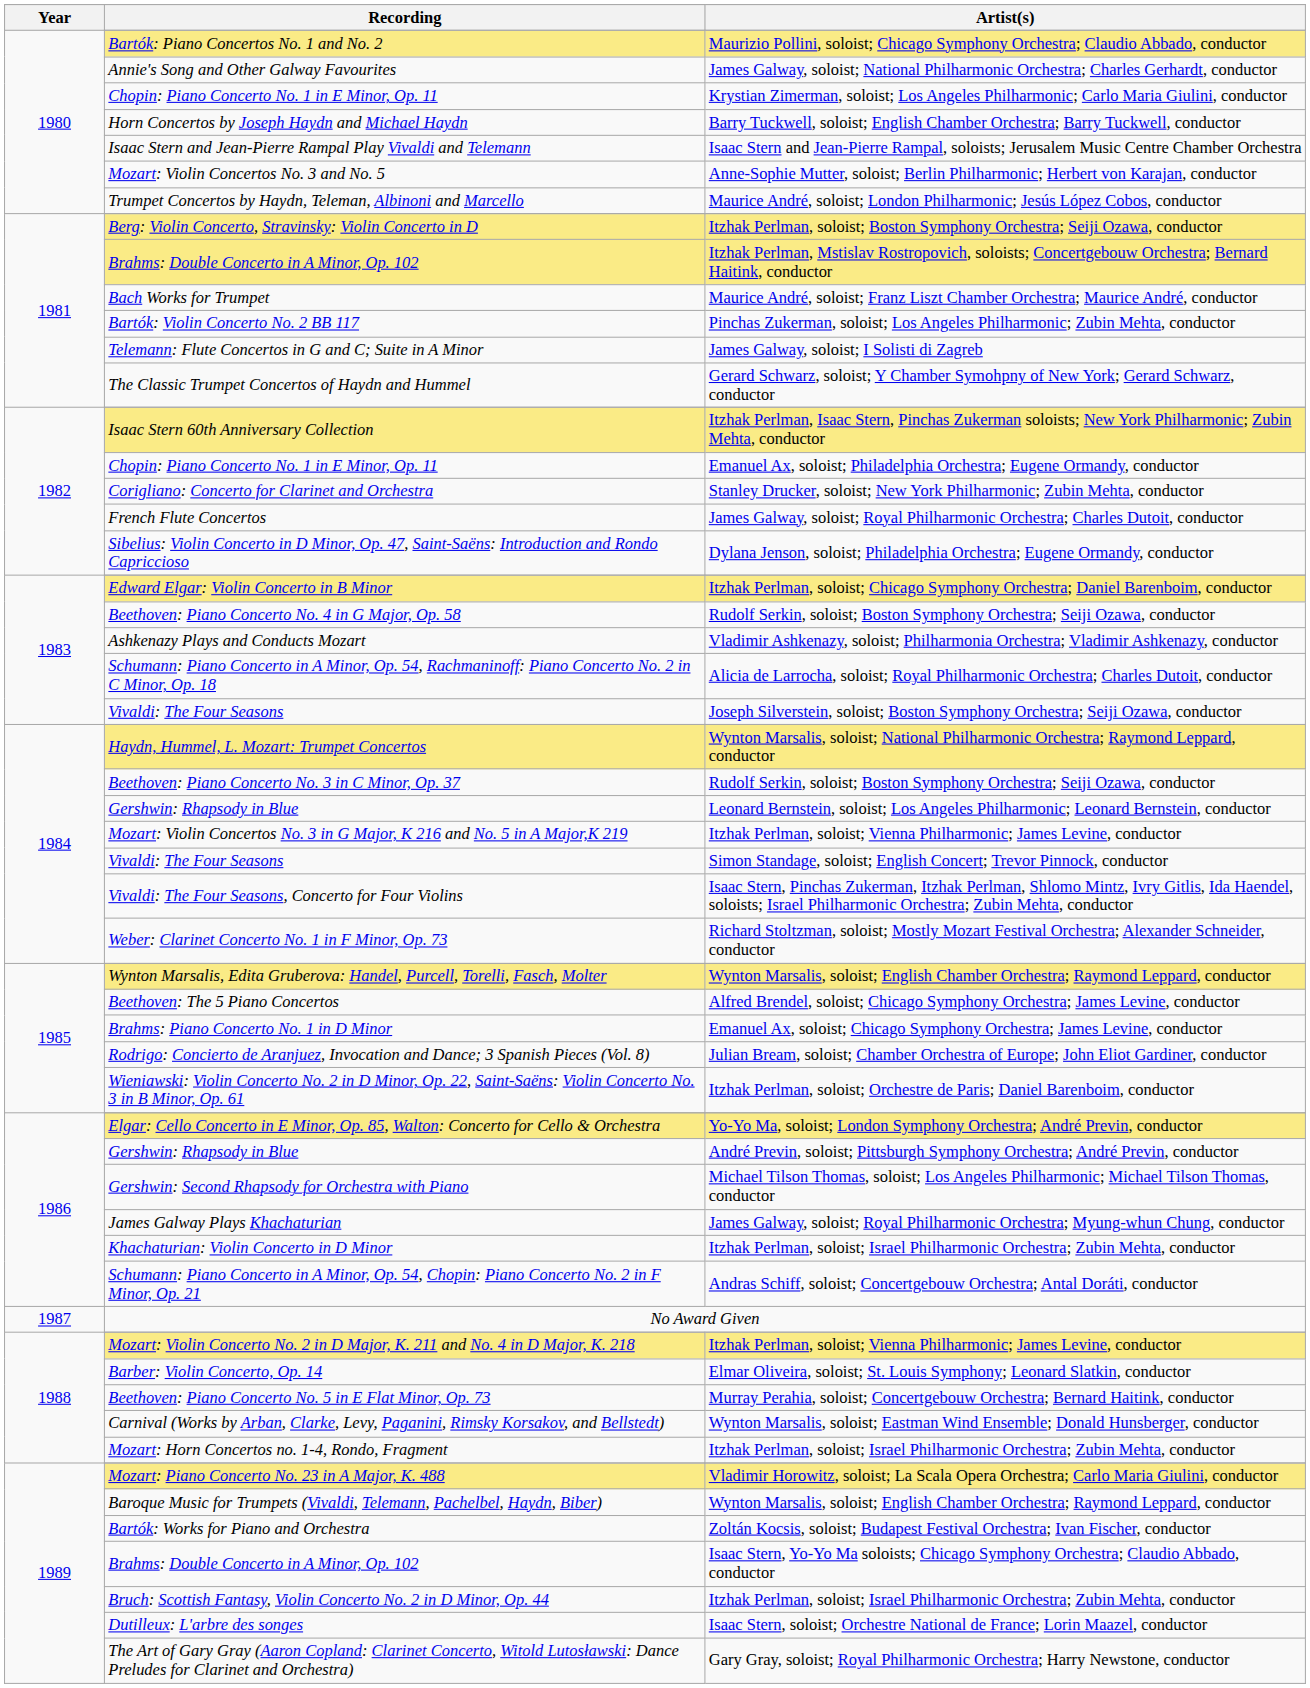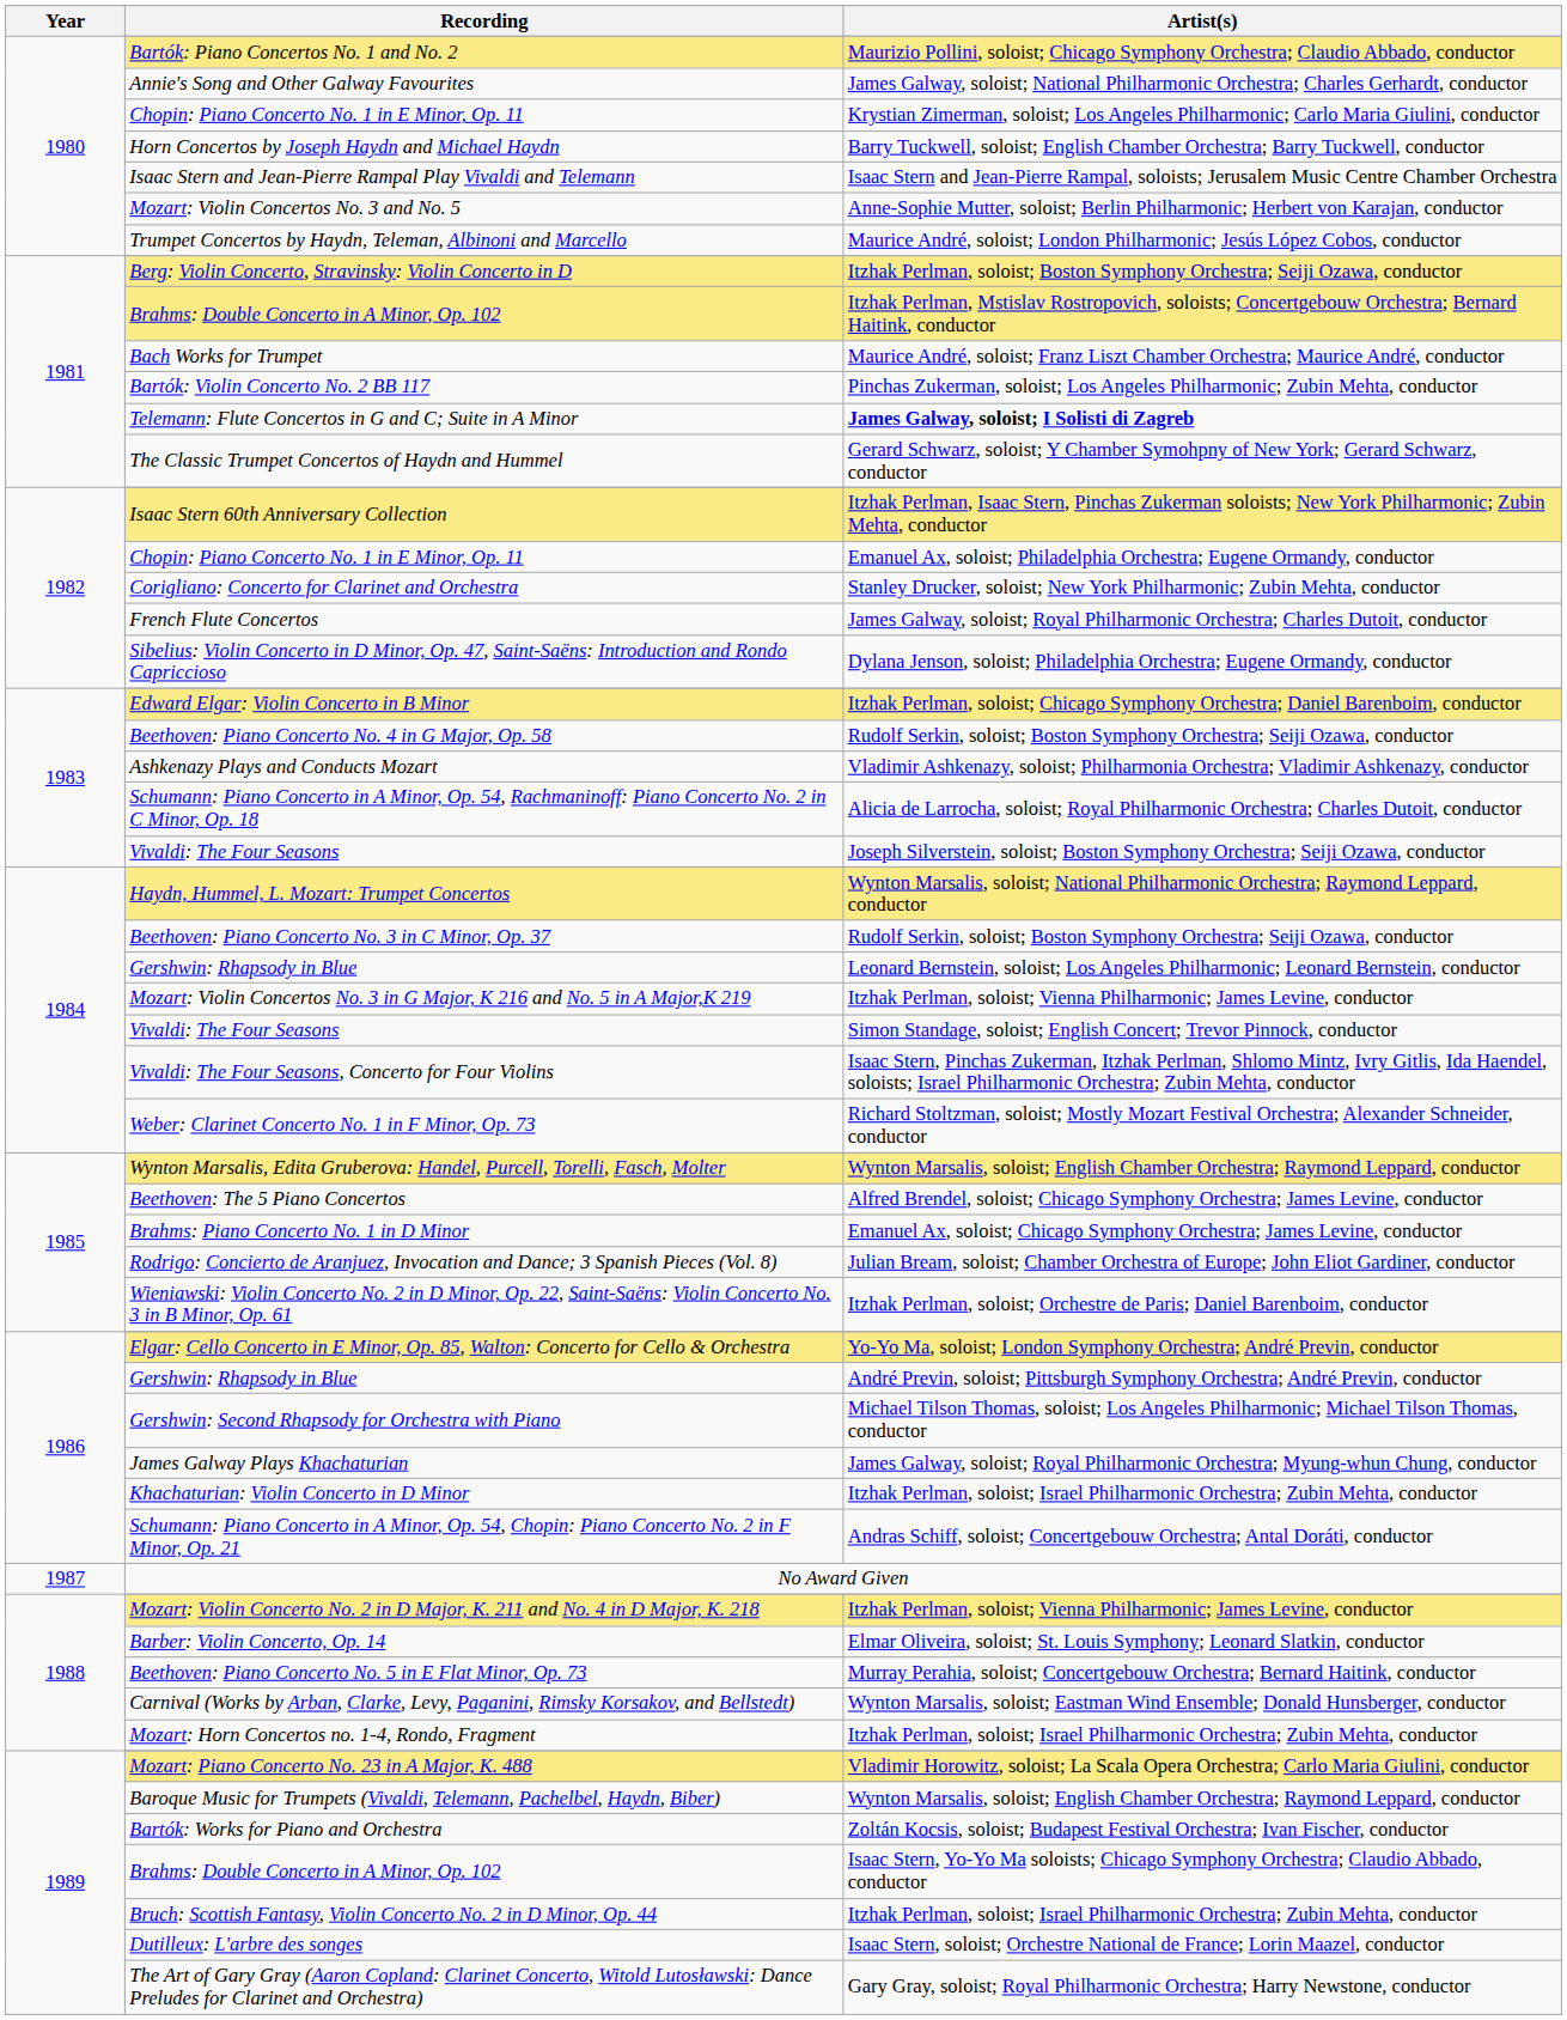Telemann: Flute Concertos in G and C; Suite in A Minor | Artist(s): normal -> bold
